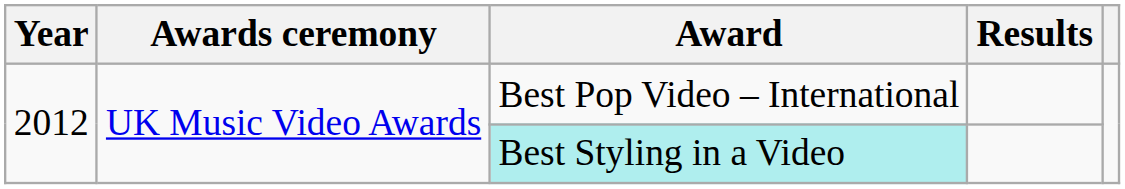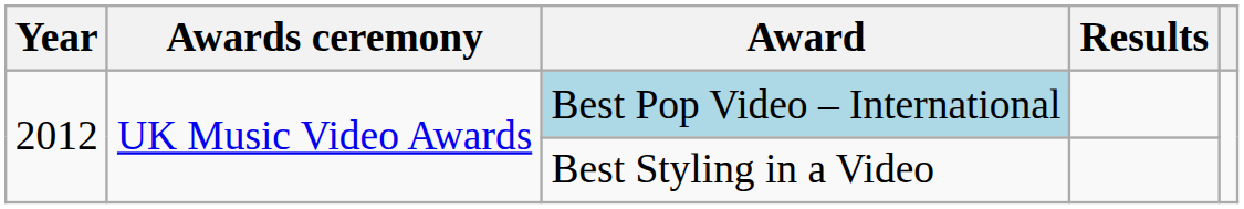Best Pop Video – International | Award: no background -> lightblue background
Best Styling in a Video | Award: paleturquoise background -> no background
